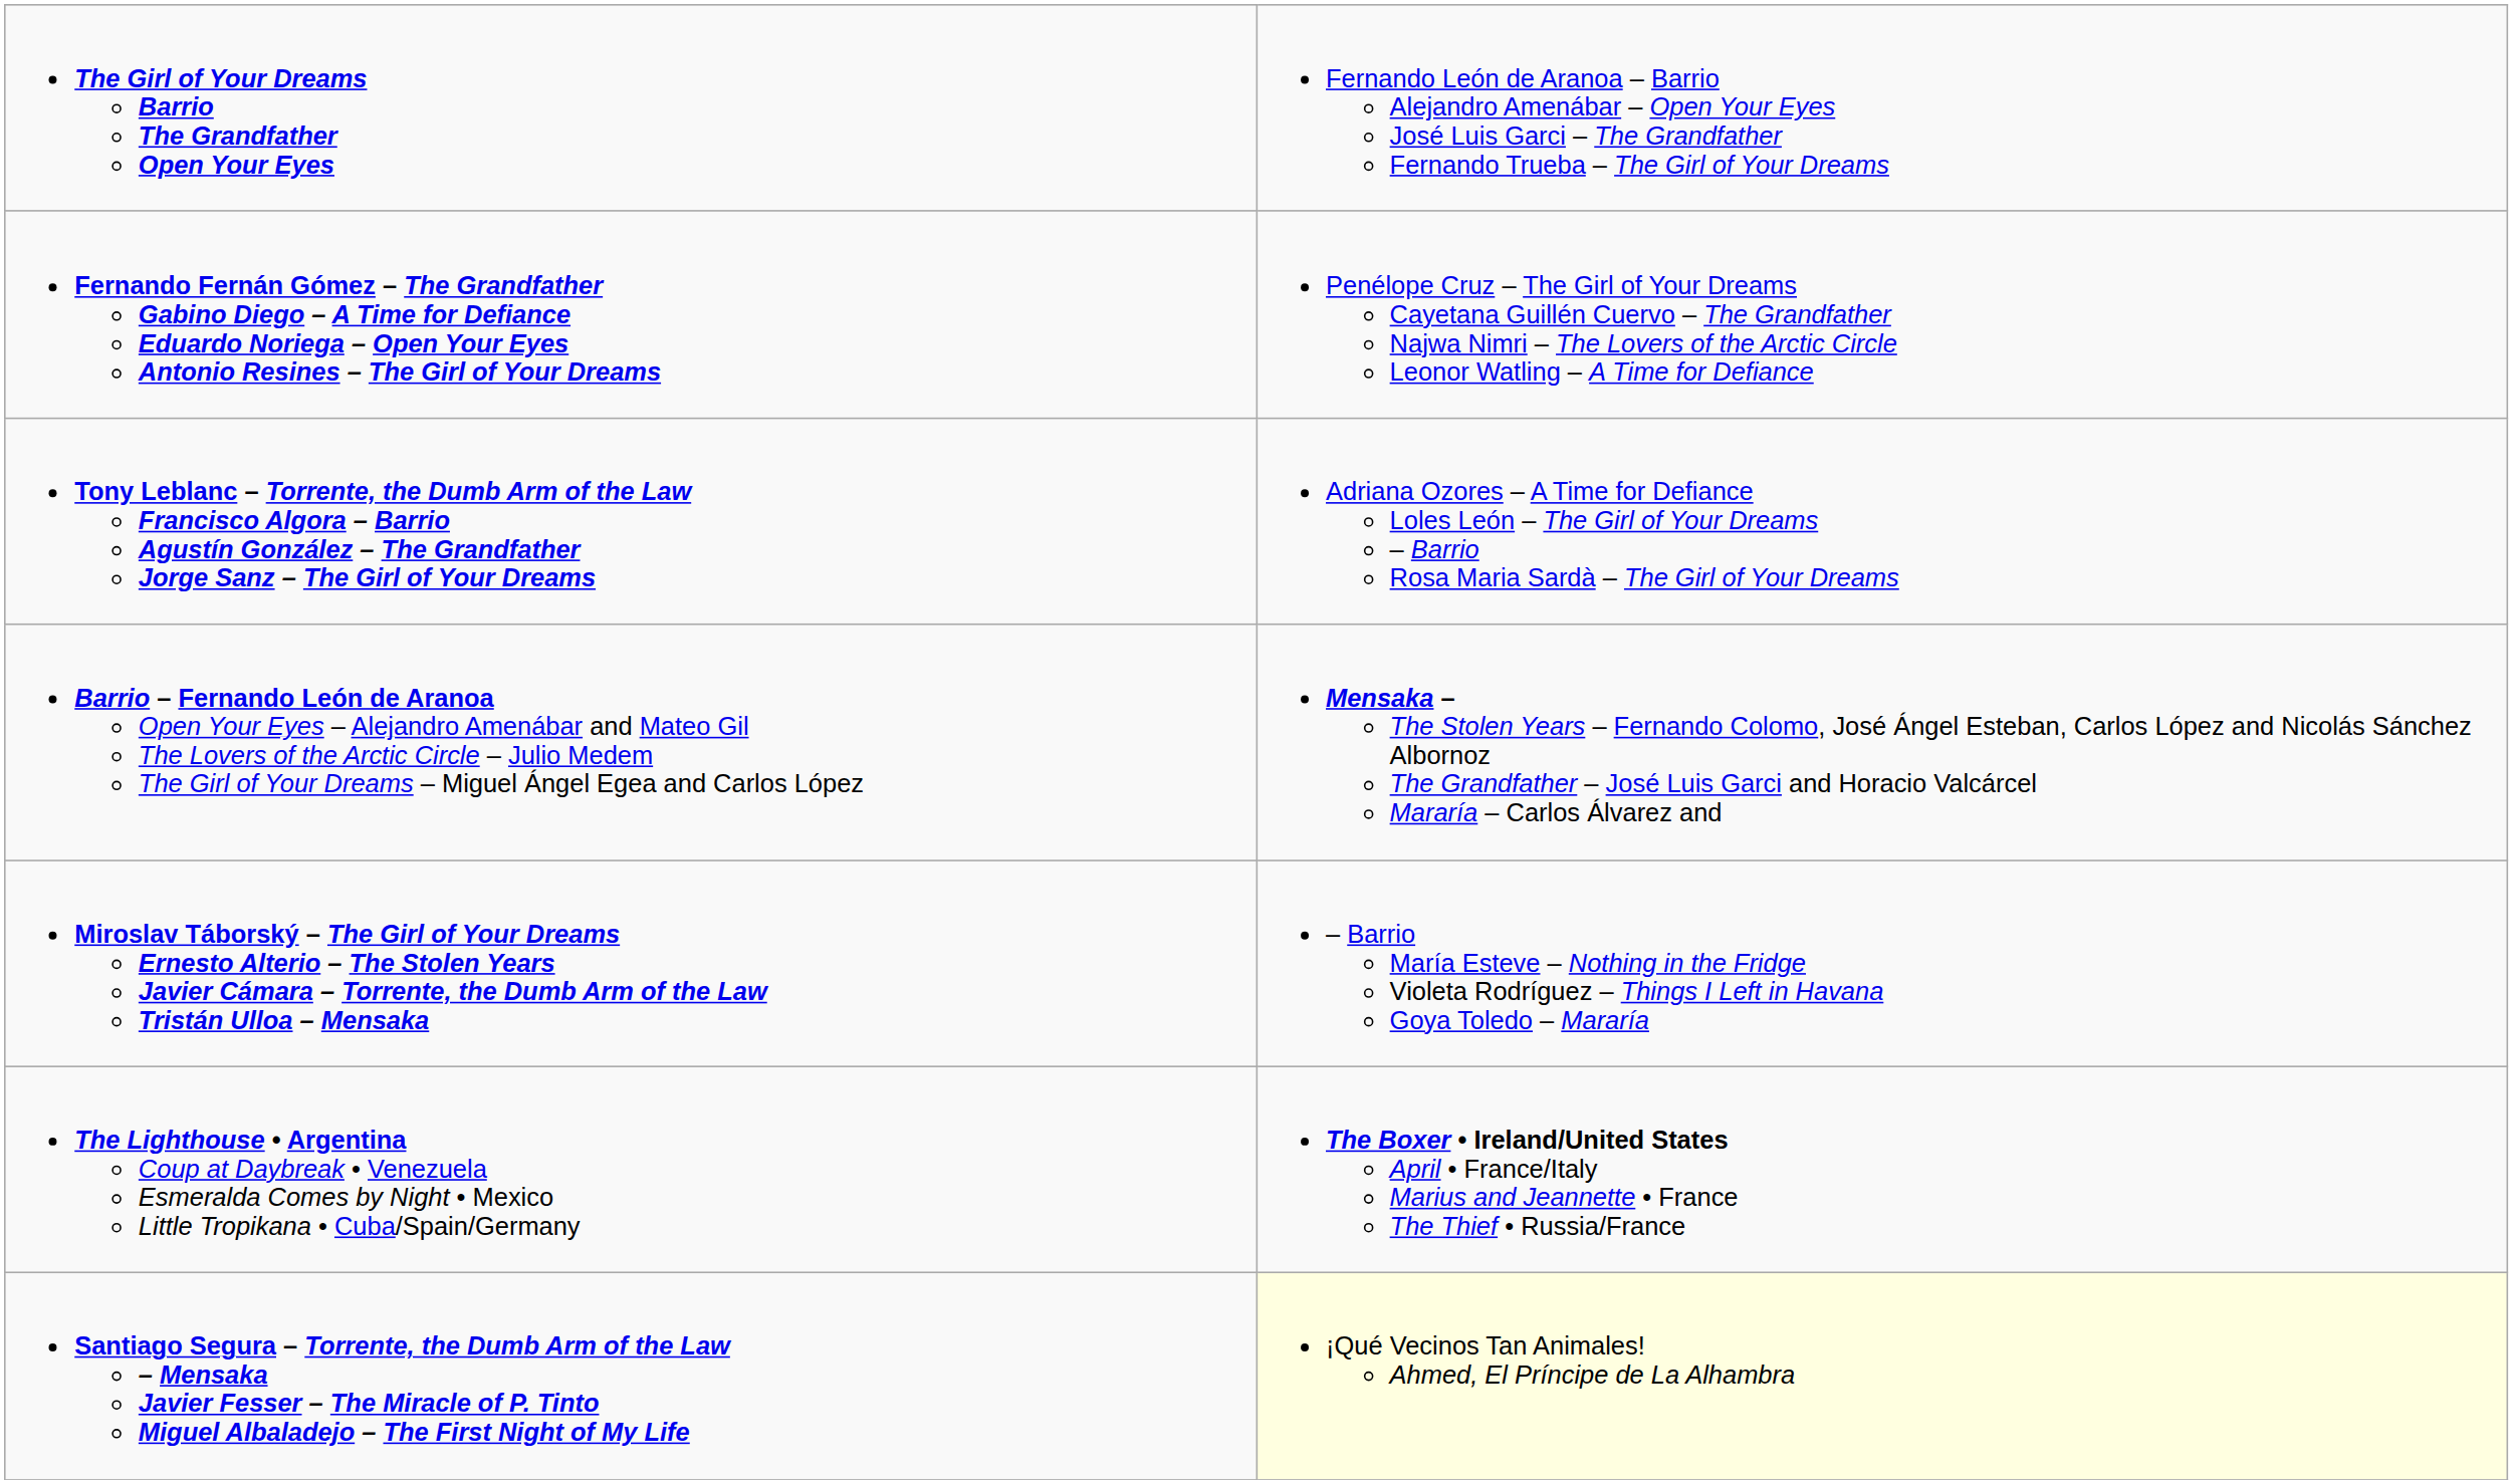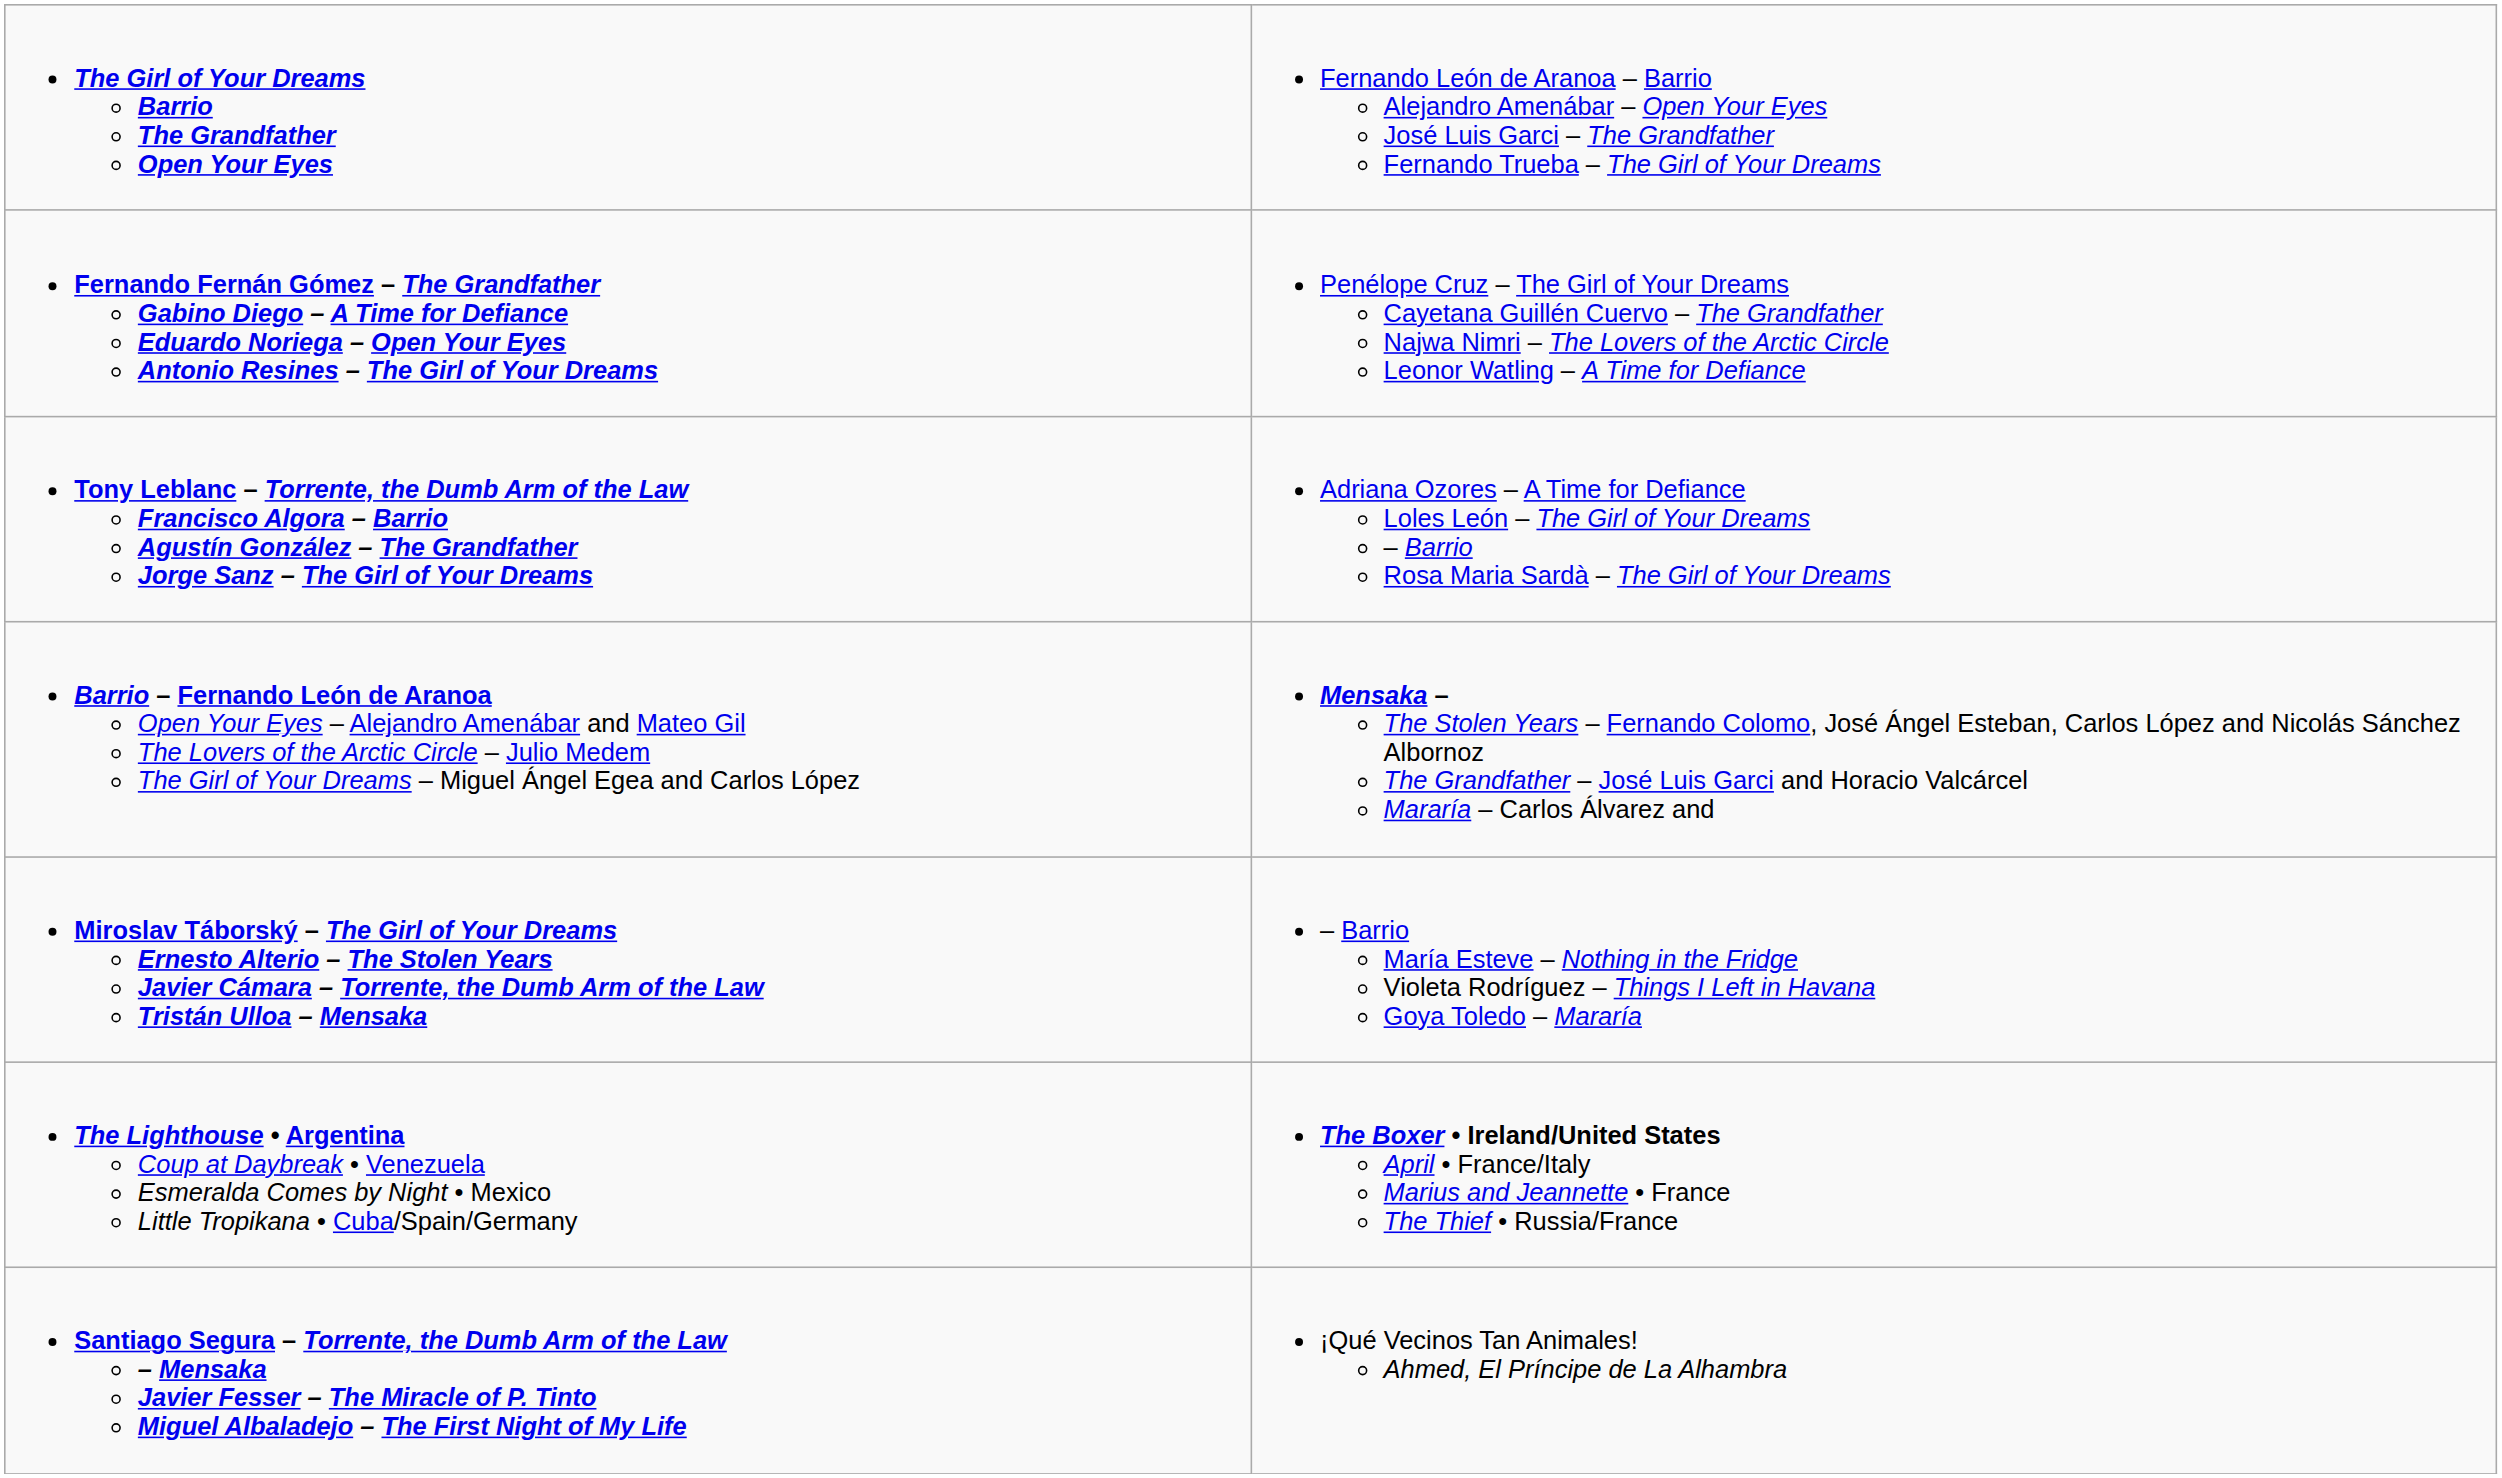row 7 | column 2: lightyellow background -> no background
